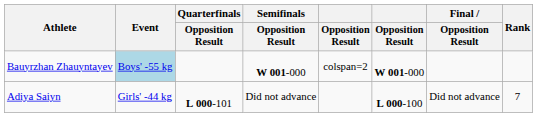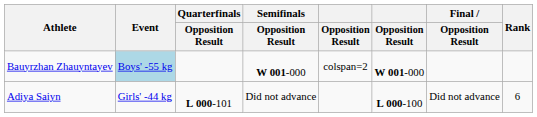Adiya Saiyn | Rank: 7 -> 6
